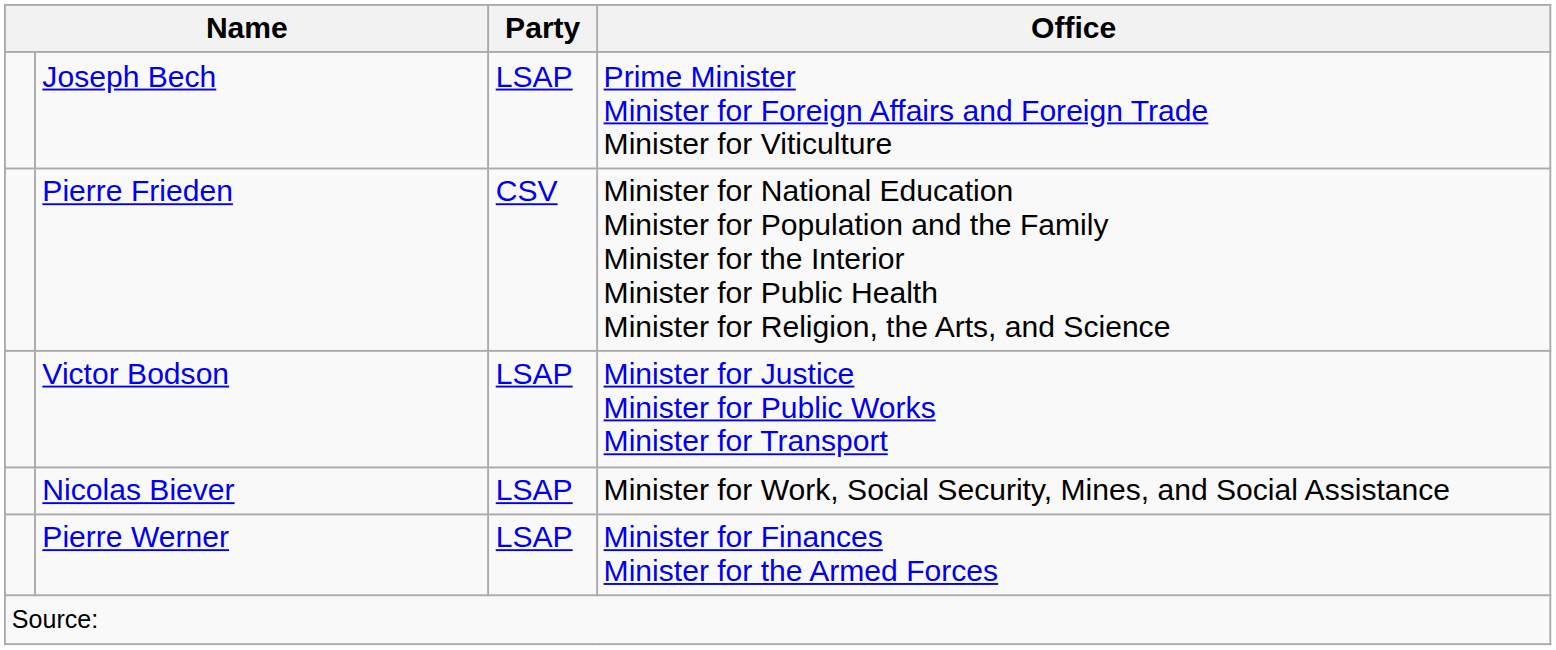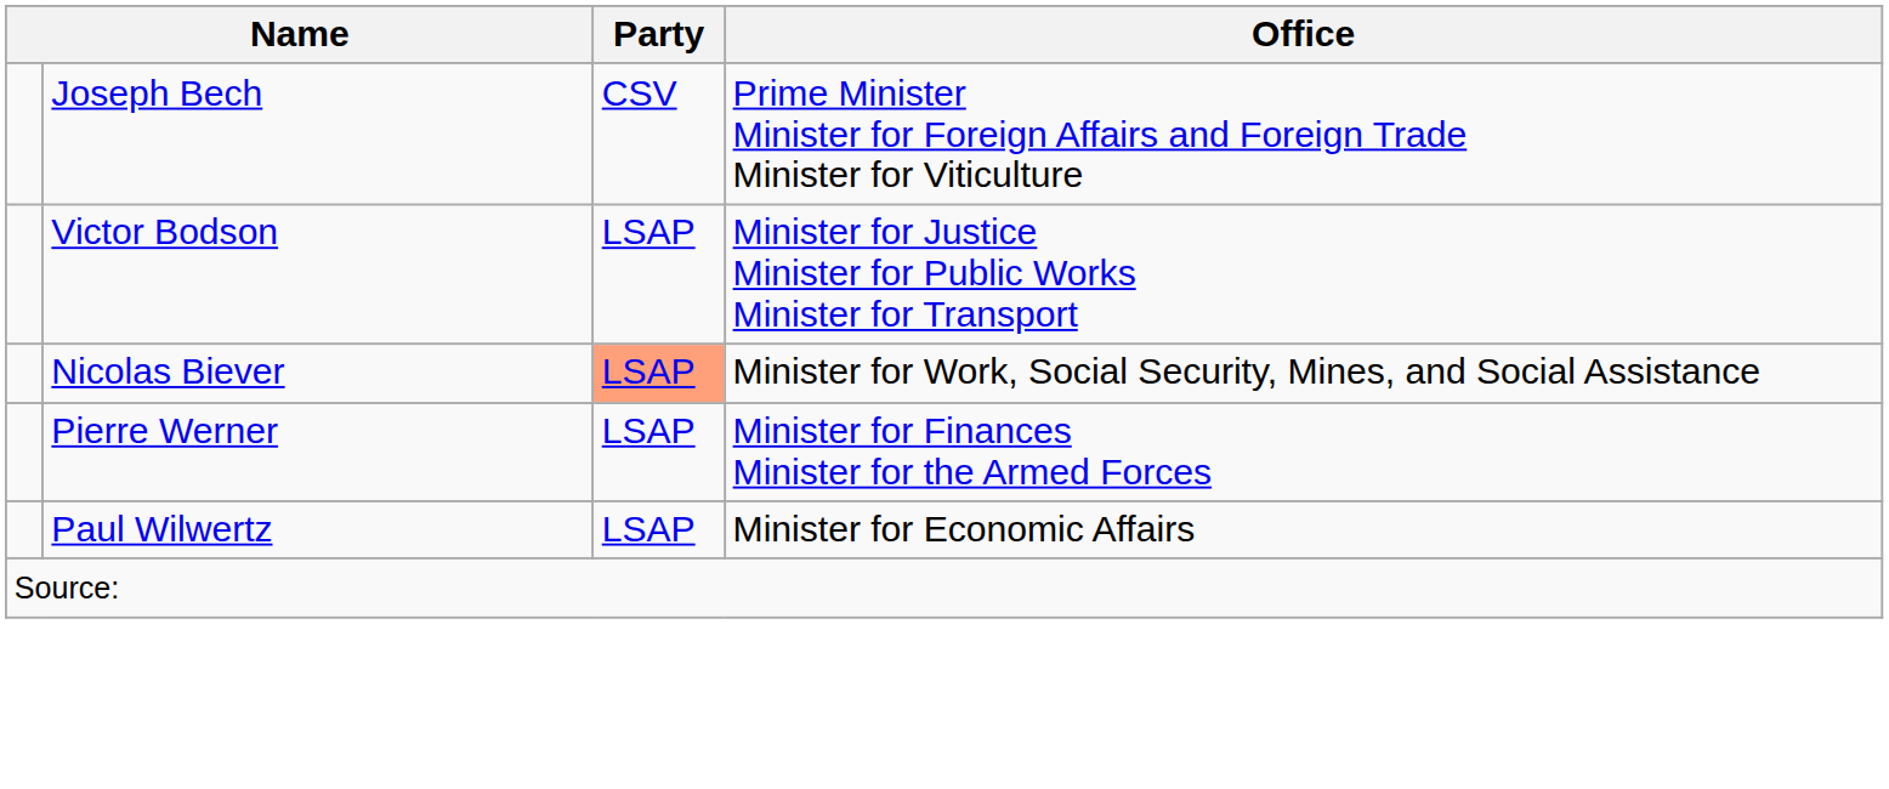Joseph Bech | Party: LSAP -> CSV
- row: Pierre Frieden | CSV | Minister for National Education Minister for Population and the Family Minister for the Interior Minister for Public Health Minister for Religion, the Arts, and Science
Nicolas Biever | Party: no background -> lightsalmon background
+ row: Paul Wilwertz | LSAP | Minister for Economic Affairs
